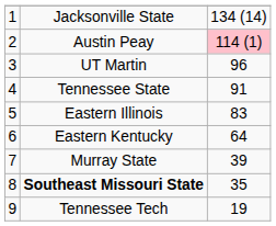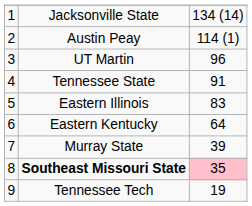Austin Peay | column 3: pink background -> no background
Southeast Missouri State | column 3: no background -> pink background
